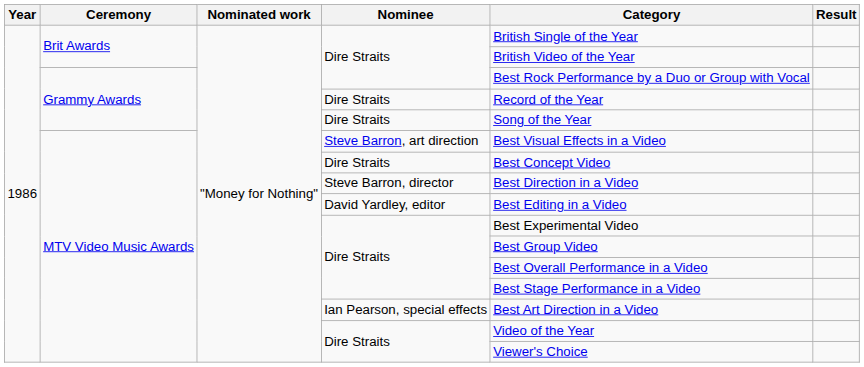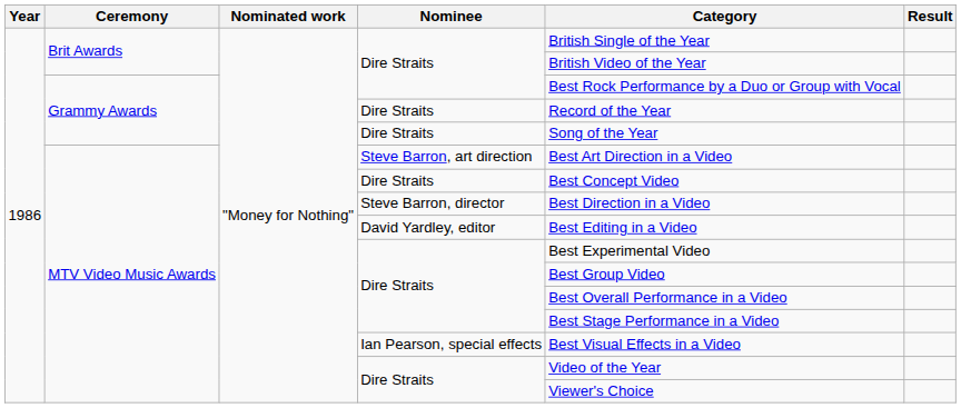Steve Barron, art direction | Category: Best Visual Effects in a Video -> Best Art Direction in a Video
Ian Pearson, special effects | Category: Best Art Direction in a Video -> Best Visual Effects in a Video
